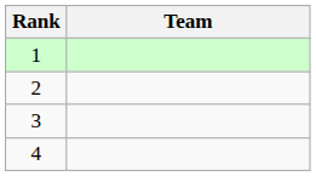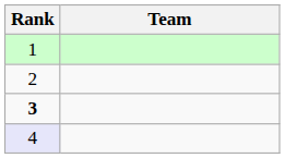3 | Rank: normal -> bold
4 | Rank: no background -> lavender background
